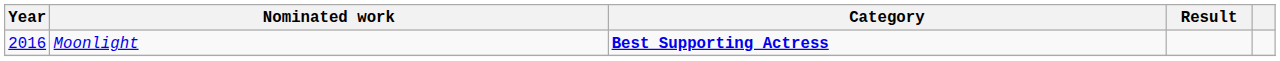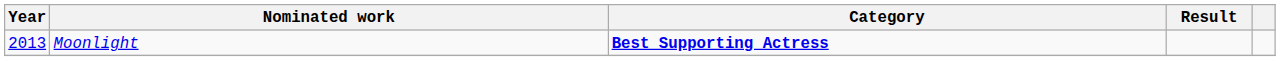Moonlight | Year: 2016 -> 2013
